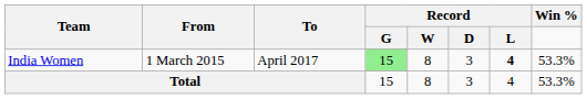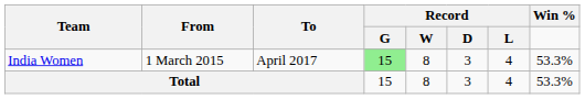India Women | Record / L: bold -> normal
